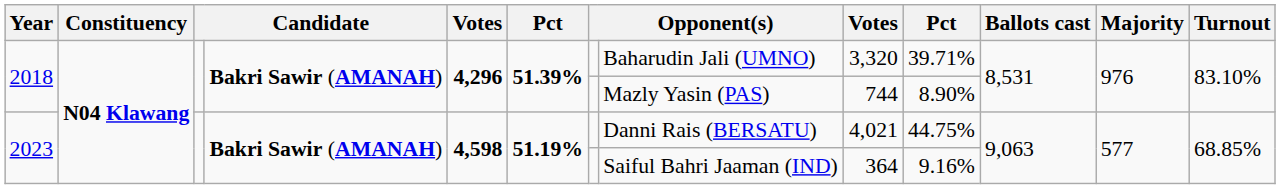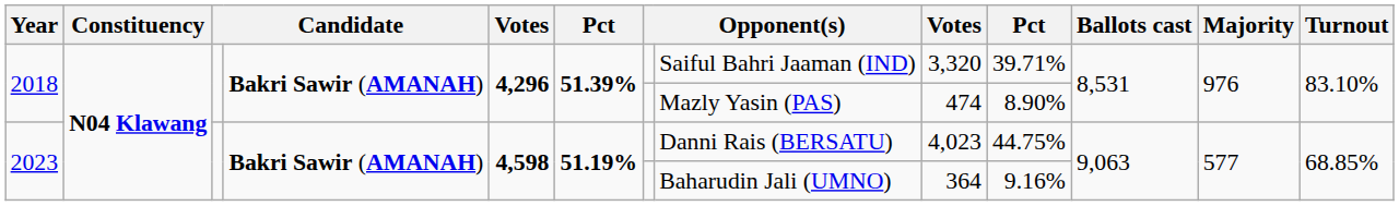row 2 | column 8: Baharudin Jali (UMNO) -> Saiful Bahri Jaaman (IND)
row 3 | column 9: 744 -> 474
row 4 | column 9: 4,021 -> 4,023
row 5 | column 8: Saiful Bahri Jaaman (IND) -> Baharudin Jali (UMNO)
